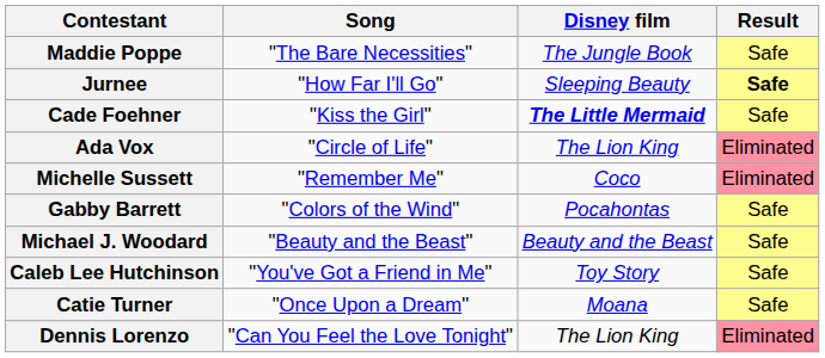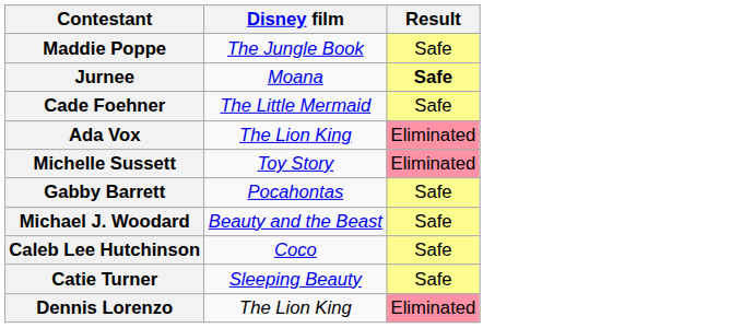- column: Song | "The Bare Necessities" | "How Far I'll Go" | "Kiss the Girl" | "Circle of Life" | "Remember Me" | "Colors of the Wind" | "Beauty and the Beast" | "You've Got a Friend in Me" | "Once Upon a Dream" | "Can You Feel the Love Tonight"
Jurnee | Disney film: Sleeping Beauty -> Moana
Cade Foehner | Disney film: bold -> normal
Michelle Sussett | Disney film: Coco -> Toy Story
Caleb Lee Hutchinson | Disney film: Toy Story -> Coco
Catie Turner | Disney film: Moana -> Sleeping Beauty
